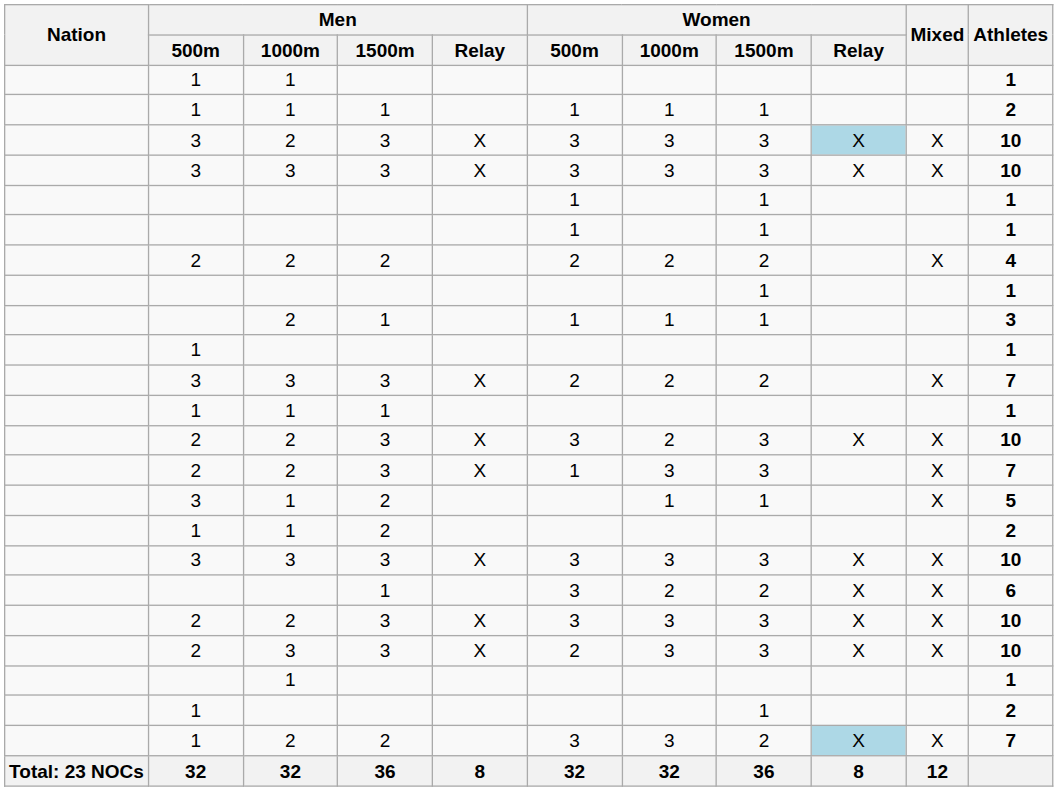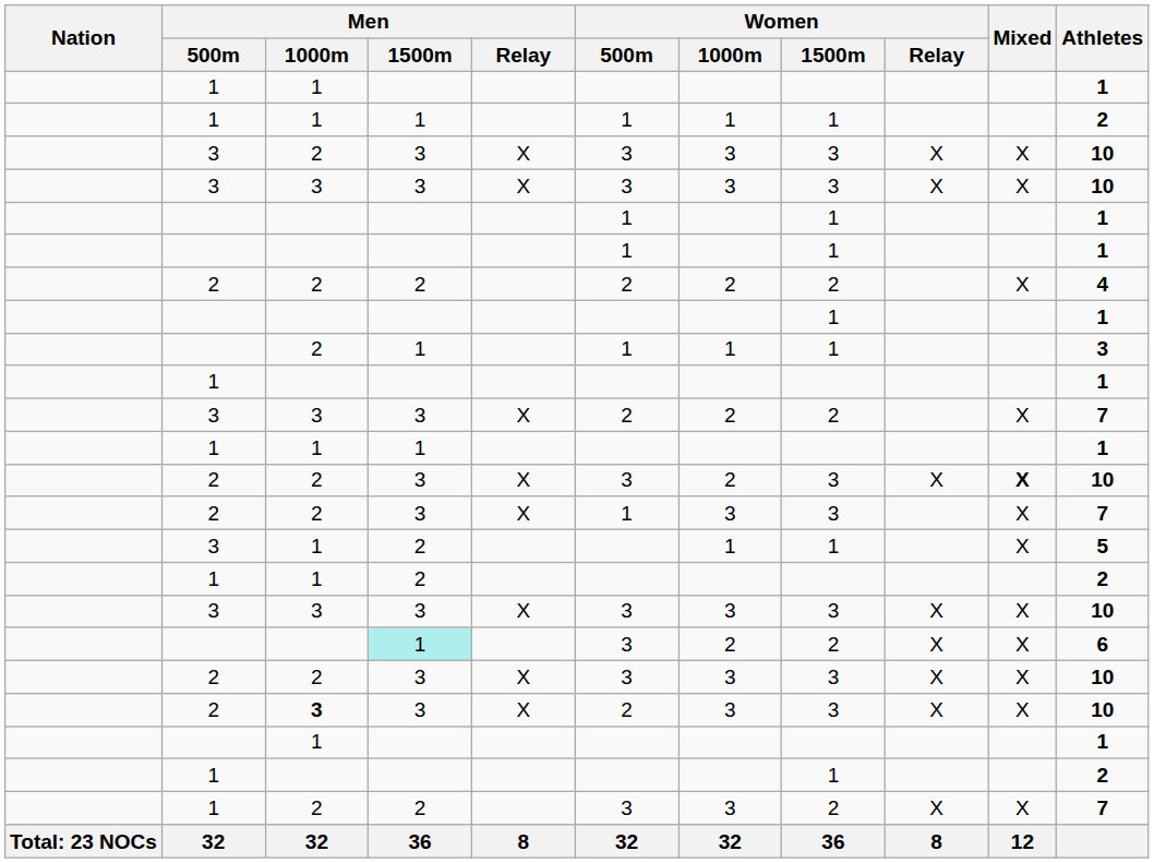row 5 | Women / Relay: lightblue background -> no background
row 15 | Mixed: normal -> bold
row 20 | Men / 1500m: no background -> paleturquoise background
row 22 | Men / 1000m: normal -> bold
row 25 | Women / Relay: lightblue background -> no background
